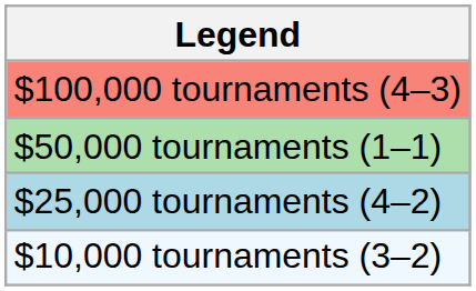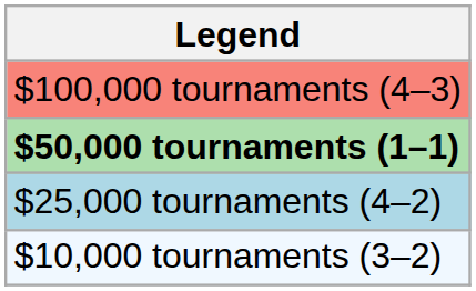row 3 | column 1: normal -> bold
